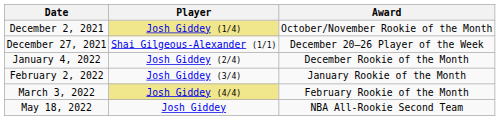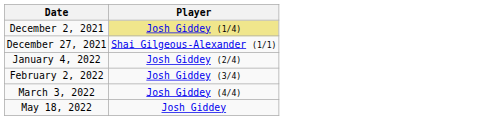- column: Award | October/November Rookie of the Month | December 20–26 Player of the Week | December Rookie of the Month | January Rookie of the Month | February Rookie of the Month | NBA All-Rookie Second Team
March 3, 2022 | Player: khaki background -> no background
